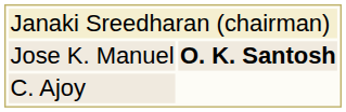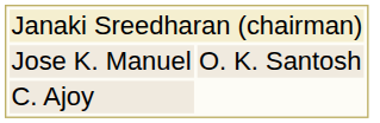Jose K. Manuel | column 2: bold -> normal
